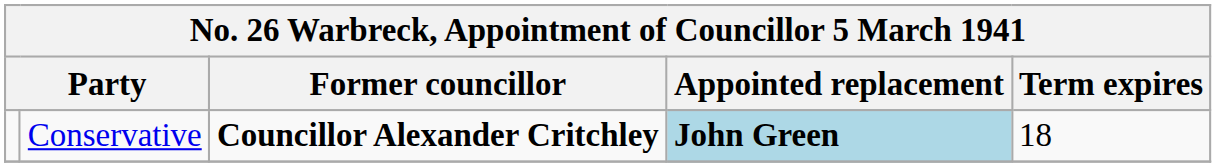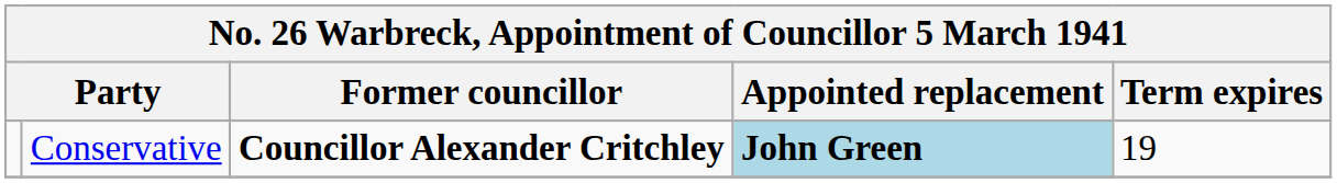Conservative | Term expires: 18 -> 19
